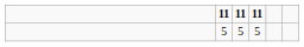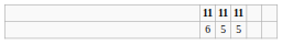row 2 | column 2: 5 -> 6
